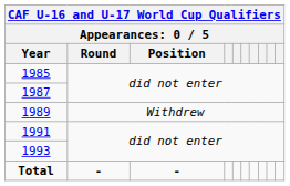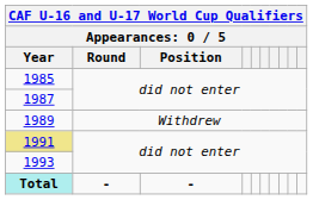1991 | Year: no background -> khaki background
Total | Year: no background -> paleturquoise background
